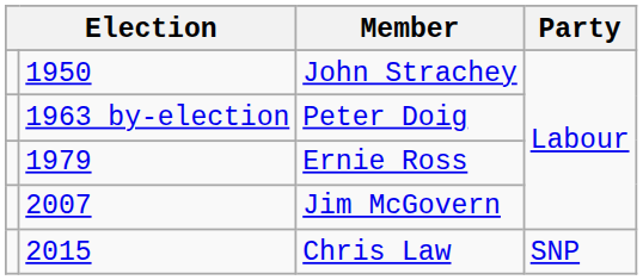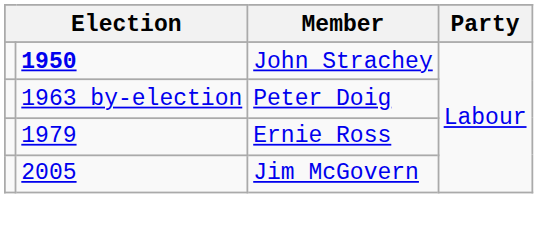John Strachey | column 2: normal -> bold
Jim McGovern | column 2: 2007 -> 2005
- row: 2015 | Chris Law | SNP
